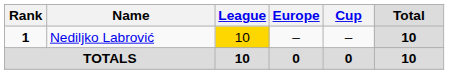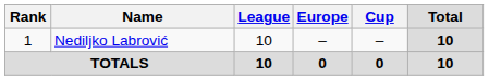Nediljko Labrović | Rank: bold -> normal
Nediljko Labrović | League: gold background -> no background
